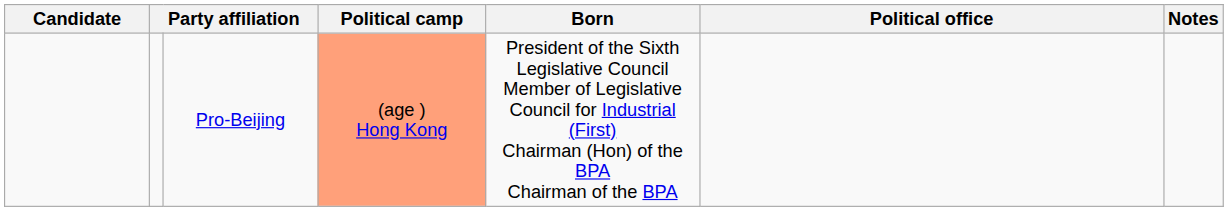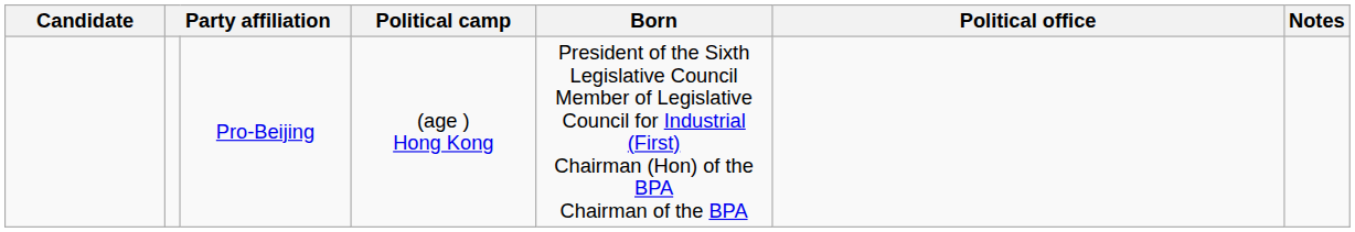Pro-Beijing | Political camp: lightsalmon background -> no background
